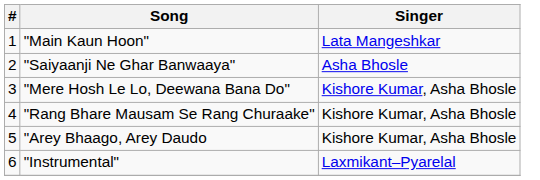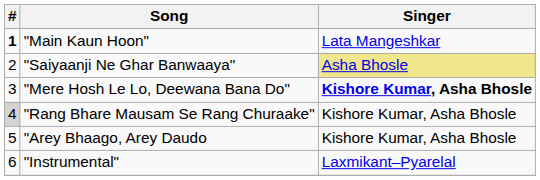"Main Kaun Hoon" | #: normal -> bold
"Saiyaanji Ne Ghar Banwaaya" | Singer: no background -> khaki background
"Mere Hosh Le Lo, Deewana Bana Do" | Singer: normal -> bold
"Rang Bhare Mausam Se Rang Churaake" | #: no background -> lightgrey background
